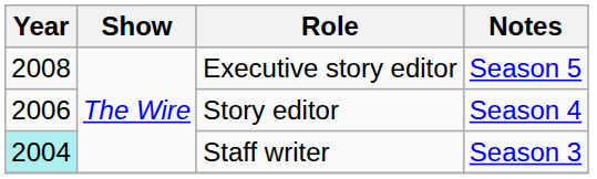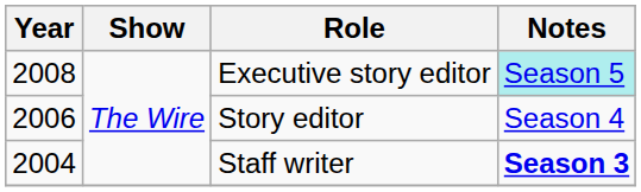Executive story editor | Notes: no background -> paleturquoise background
Staff writer | Year: paleturquoise background -> no background
Staff writer | Notes: normal -> bold
